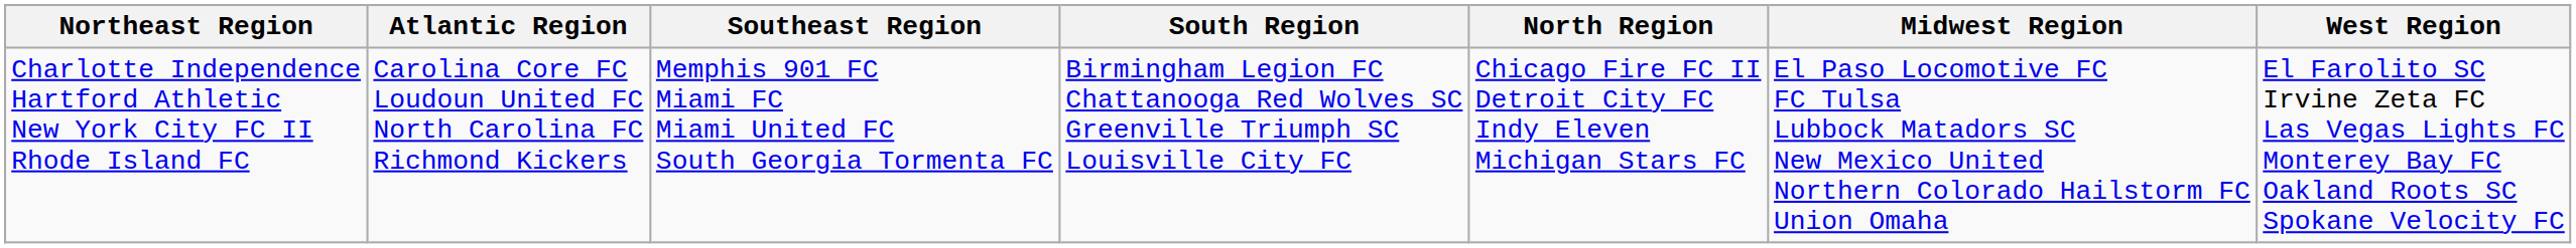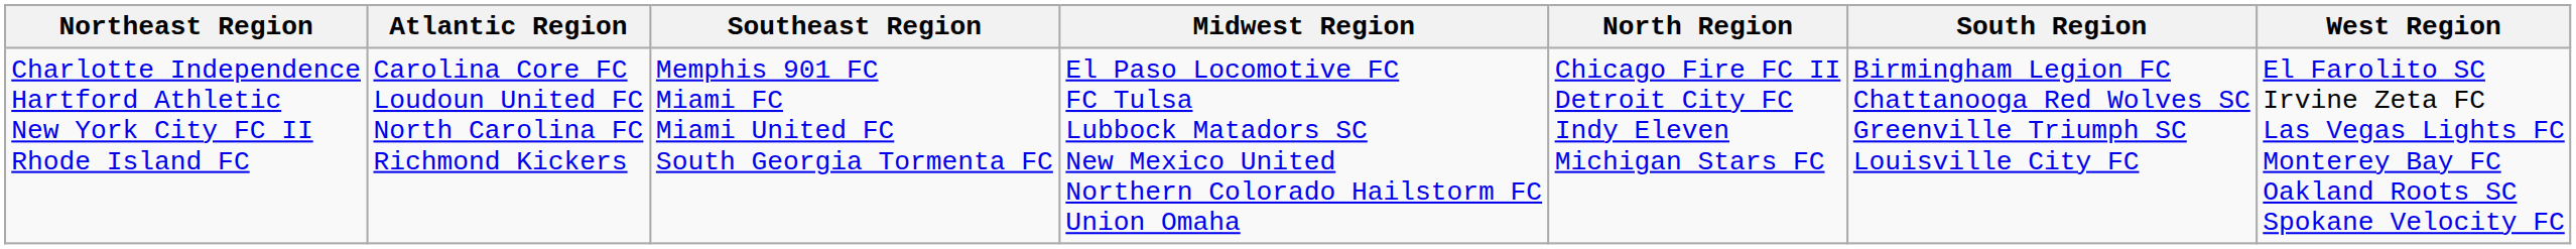columns swapped: South Region <-> Midwest Region
